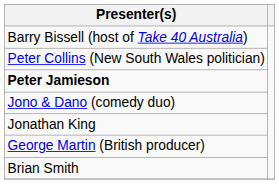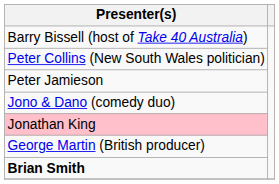Peter Jamieson | Presenter(s): bold -> normal
Jonathan King | Presenter(s): no background -> pink background
Brian Smith | Presenter(s): normal -> bold
